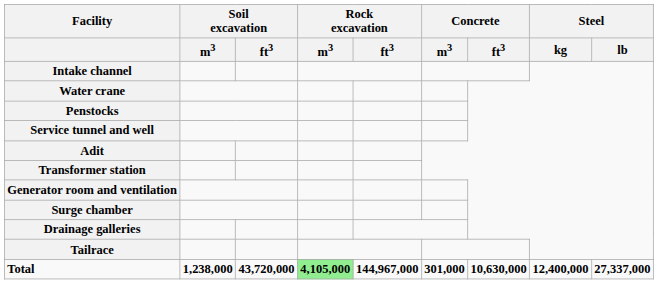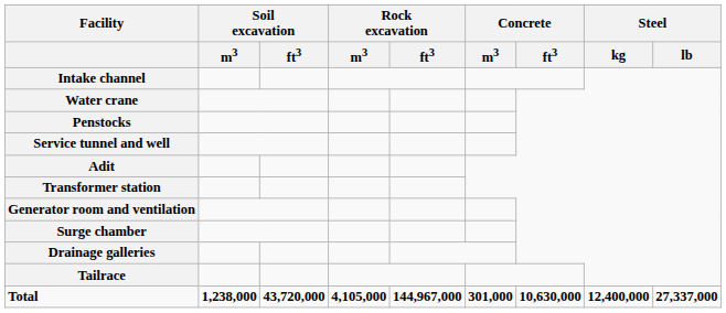Total | Rock excavation / m3: lightgreen background -> no background
